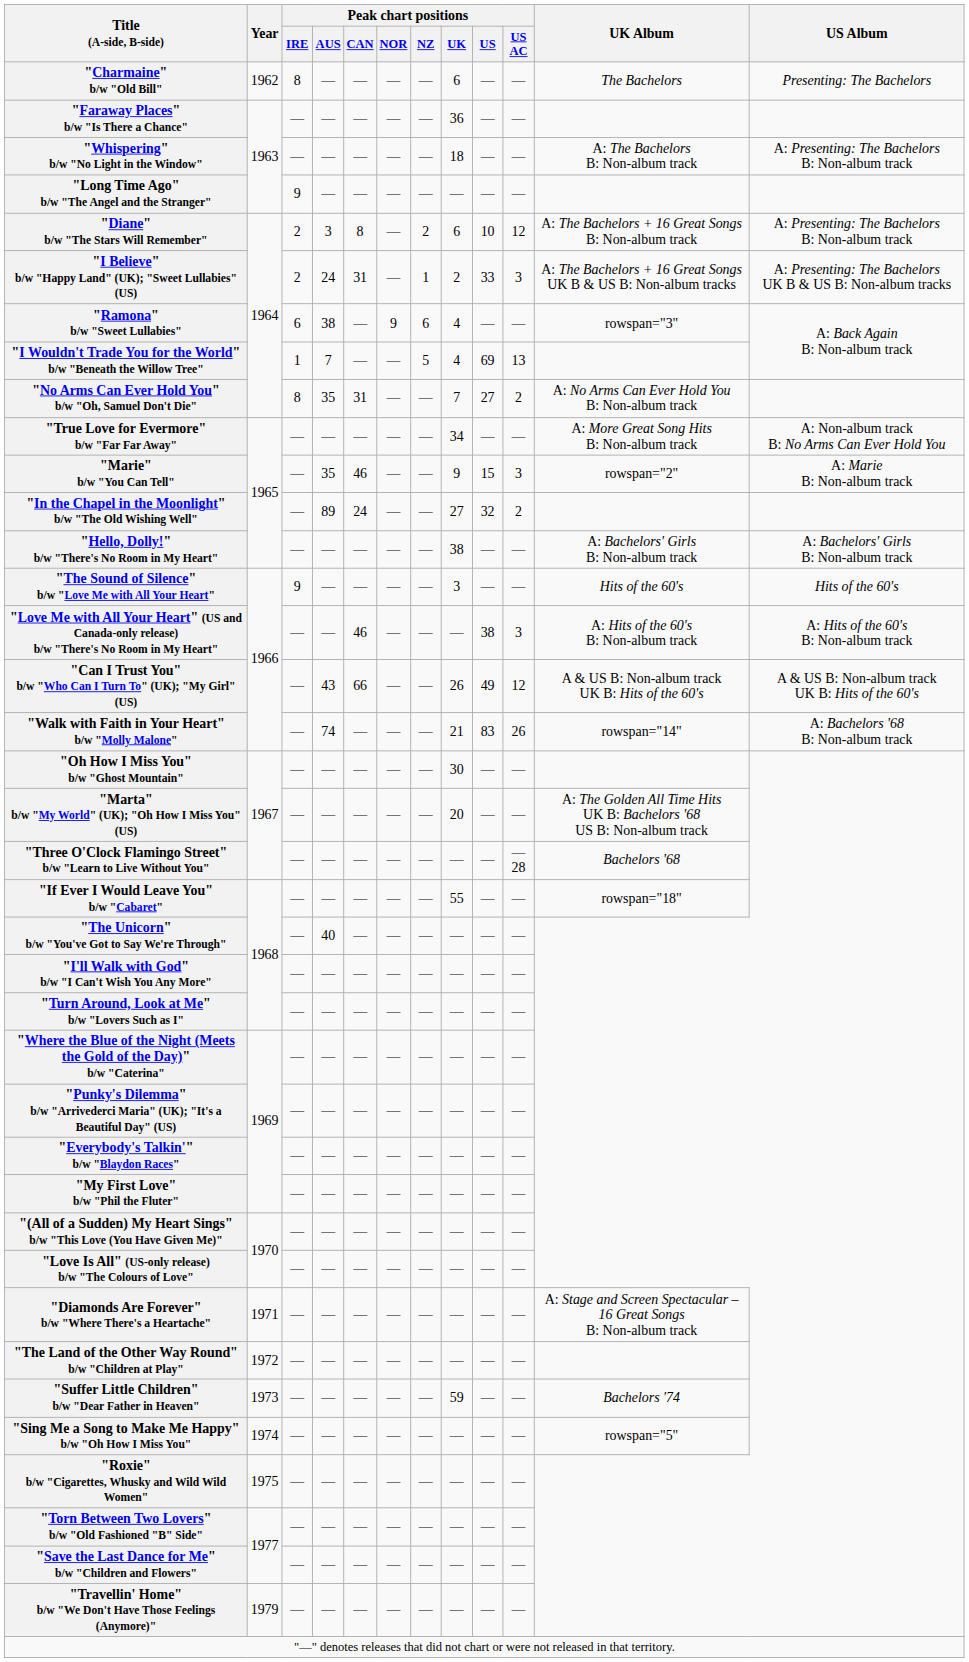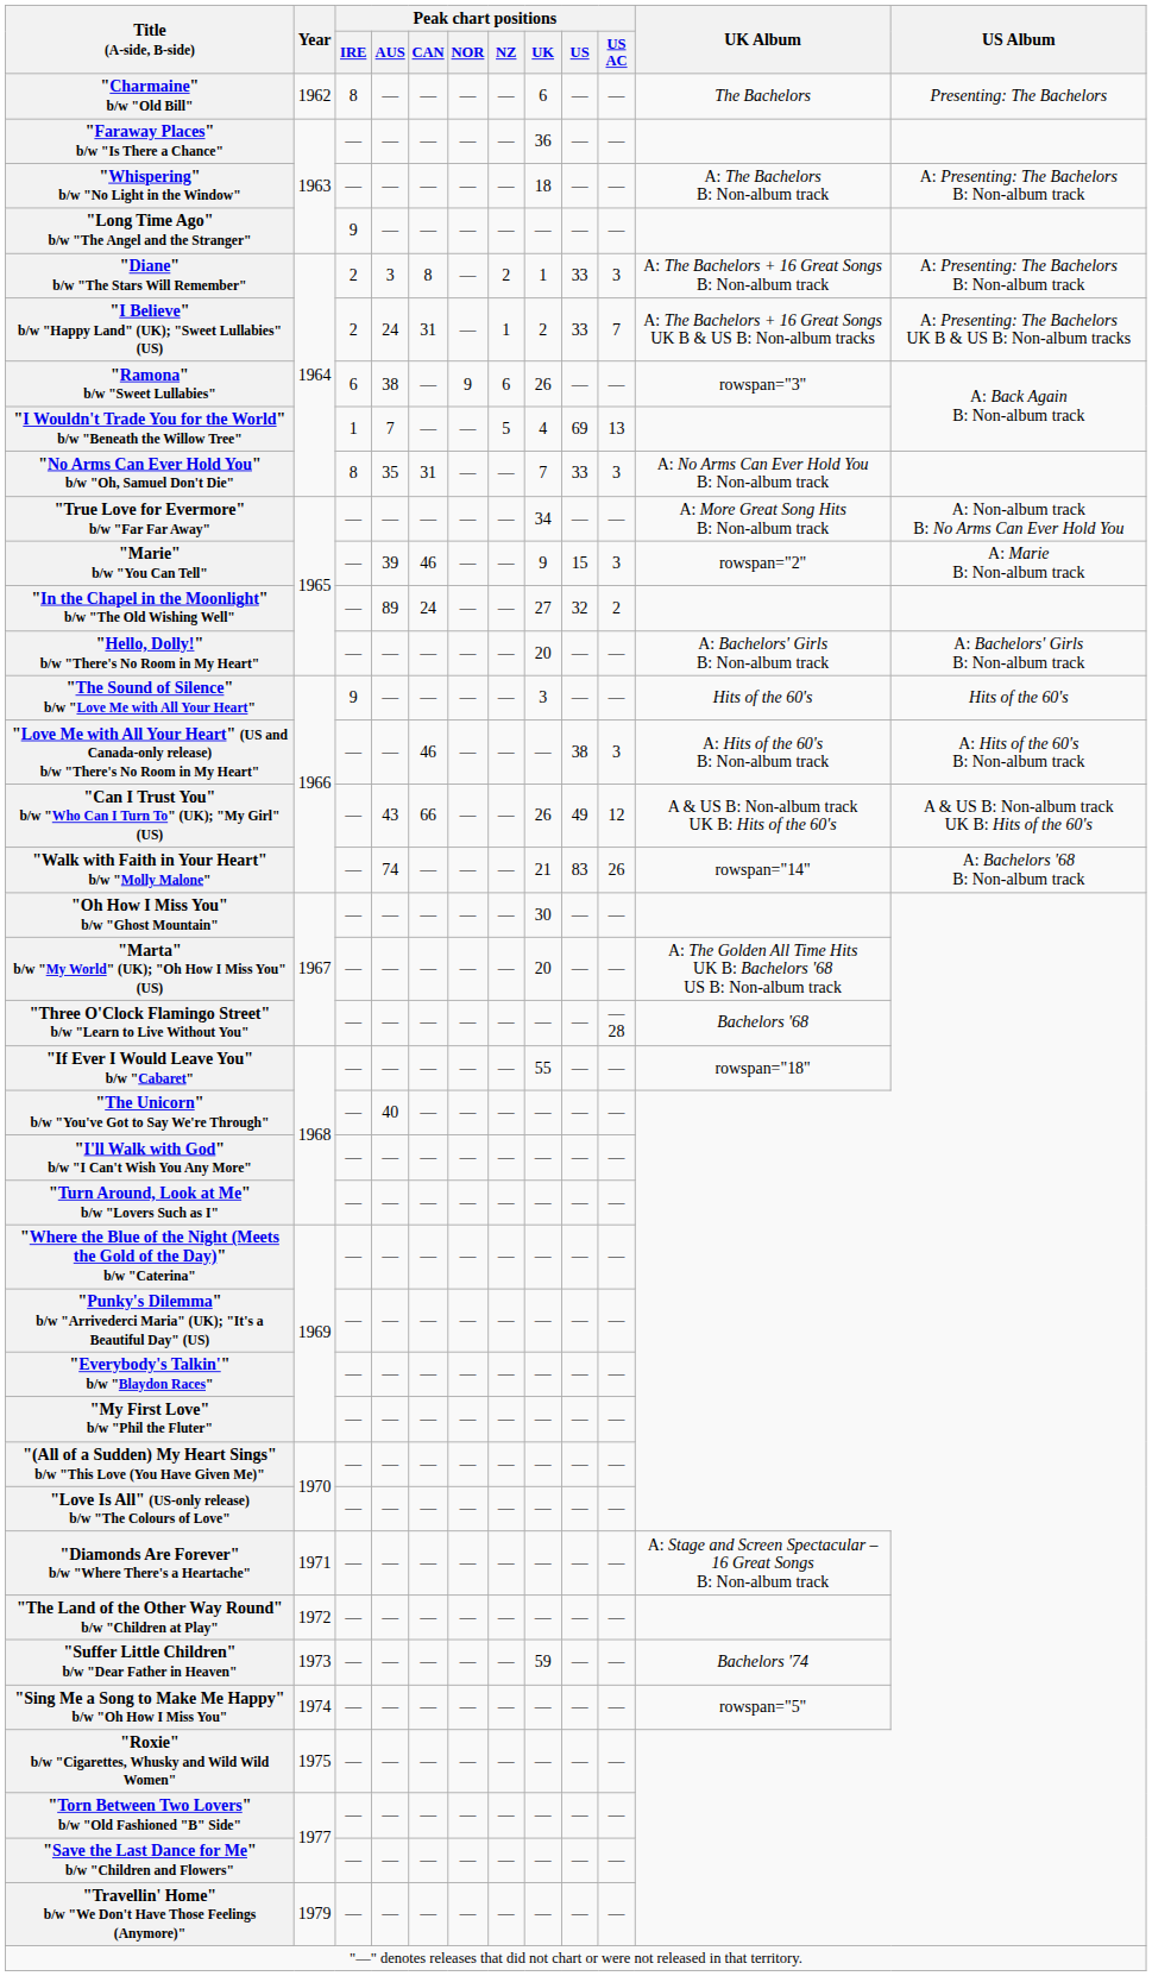"Diane" b/w "The Stars Will Remember" | Peak chart positions / UK: 6 -> 1
"Diane" b/w "The Stars Will Remember" | Peak chart positions / US: 10 -> 33
"Diane" b/w "The Stars Will Remember" | Peak chart positions / US AC: 12 -> 3
"I Believe" b/w "Happy Land" (UK); "Sweet Lullabies" (US) | Peak chart positions / US AC: 3 -> 7
"Ramona" b/w "Sweet Lullabies" | Peak chart positions / UK: 4 -> 26
"No Arms Can Ever Hold You" b/w "Oh, Samuel Don't Die" | Peak chart positions / US: 27 -> 33
"No Arms Can Ever Hold You" b/w "Oh, Samuel Don't Die" | Peak chart positions / US AC: 2 -> 3
"Marie" b/w "You Can Tell" | Peak chart positions / AUS: 35 -> 39
"Hello, Dolly!" b/w "There's No Room in My Heart" | Peak chart positions / UK: 38 -> 20
